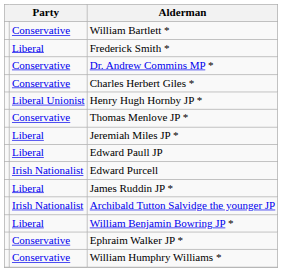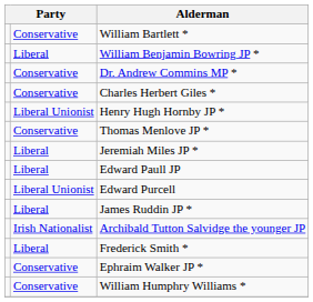rows swapped: William Benjamin Bowring JP * <-> Frederick Smith *
Edward Purcell | column 2: Irish Nationalist -> Liberal Unionist
